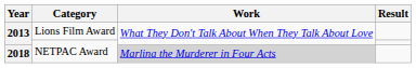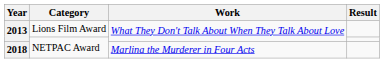2018 | Work: lightgrey background -> no background
